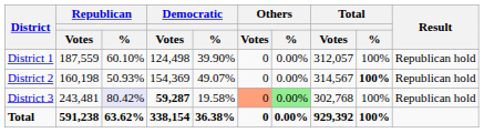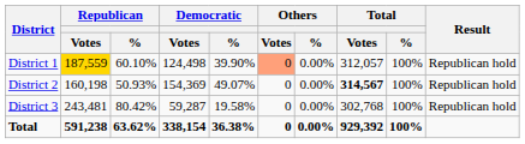District 1 | Republican / Votes: no background -> gold background
District 1 | Others / Votes: no background -> lightsalmon background
District 2 | Total / Votes: normal -> bold
District 2 | Total / %: bold -> normal
District 3 | Republican / %: lavender background -> no background
District 3 | Democratic / Votes: bold -> normal
District 3 | Others / Votes: lightsalmon background -> no background
District 3 | Others / %: lightgreen background -> no background
